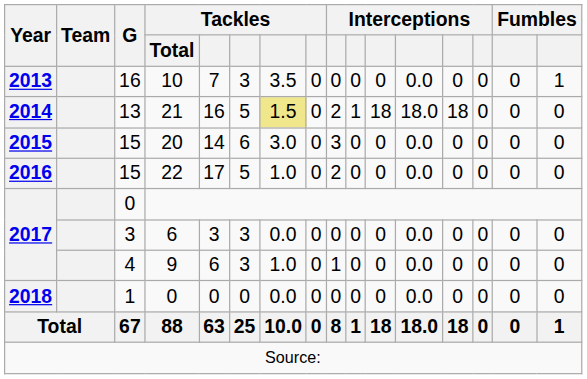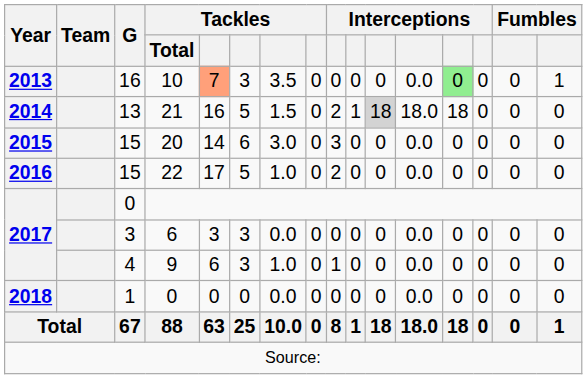10 | column 5: no background -> lightsalmon background
10 | column 13: no background -> lightgreen background
21 | column 7: khaki background -> no background
21 | column 11: no background -> lightgrey background
